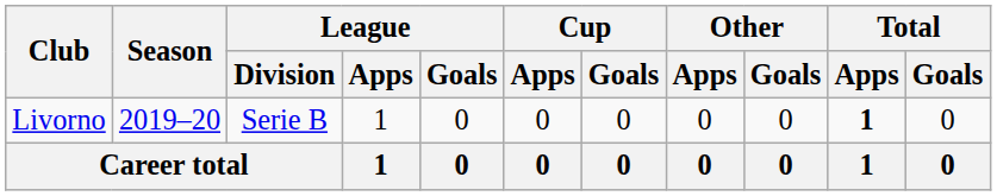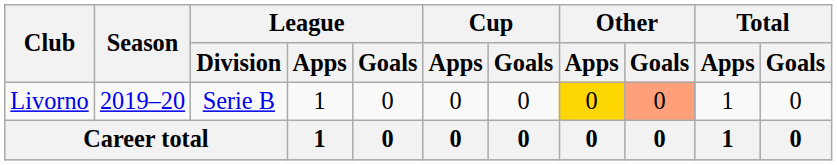Livorno | Other / Apps: no background -> gold background
Livorno | Other / Goals: no background -> lightsalmon background
Livorno | Total / Apps: bold -> normal
